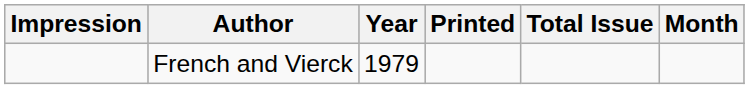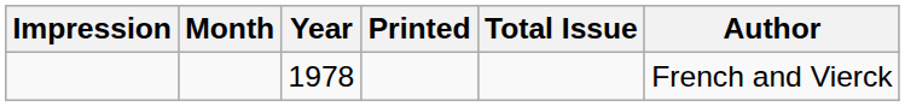columns swapped: Month <-> Author
row 2 | Year: 1979 -> 1978
